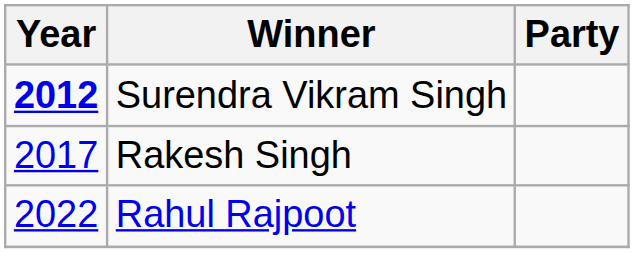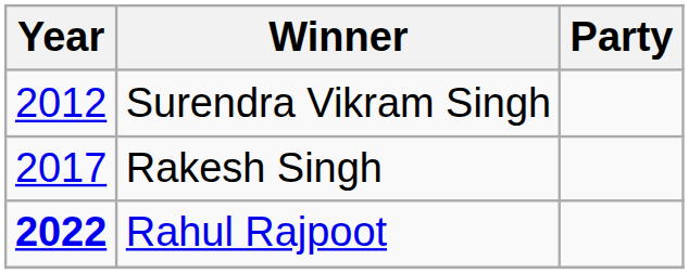Surendra Vikram Singh | Year: bold -> normal
Rahul Rajpoot | Year: normal -> bold
